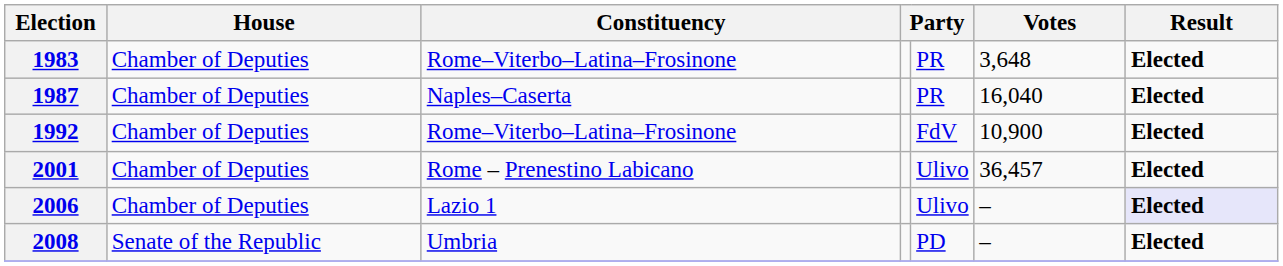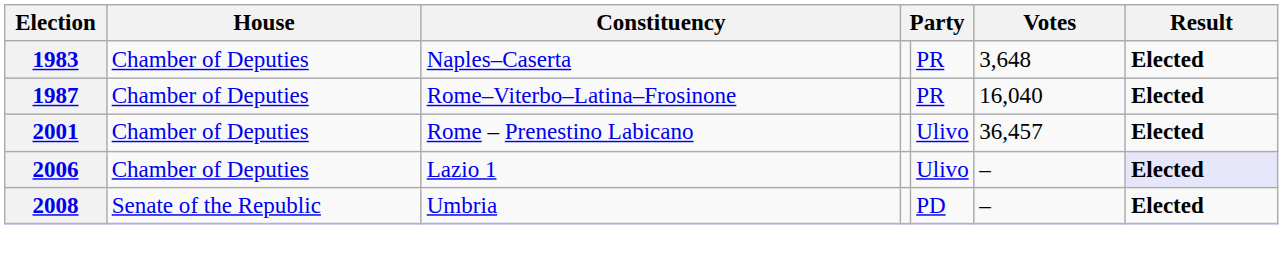1983 | Constituency: Rome–Viterbo–Latina–Frosinone -> Naples–Caserta
1987 | Constituency: Naples–Caserta -> Rome–Viterbo–Latina–Frosinone
- row: 1992 | Chamber of Deputies | Rome–Viterbo–Latina–Frosinone | FdV | 10,900 | Elected
